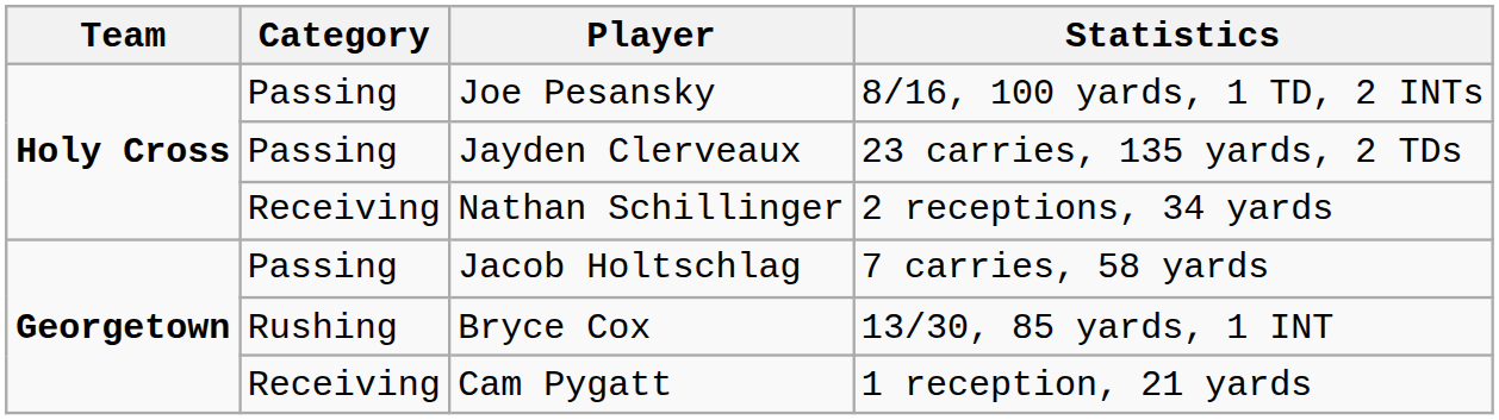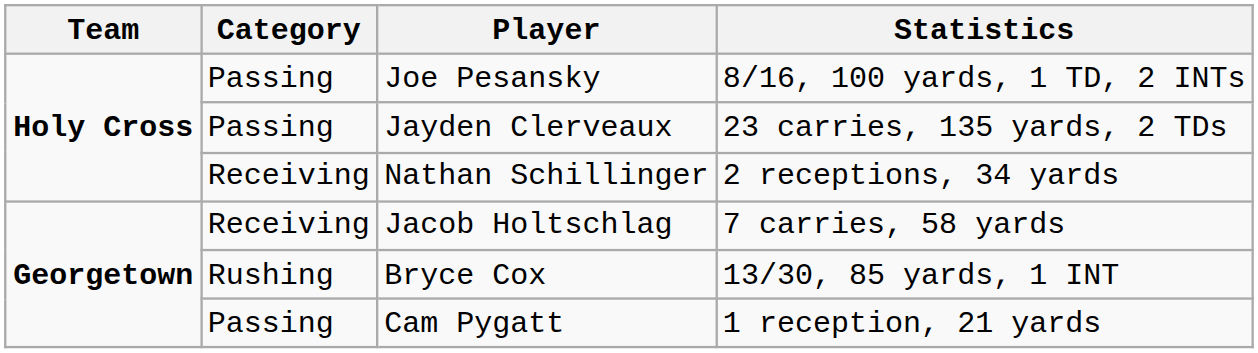Jacob Holtschlag | Category: Passing -> Receiving
Cam Pygatt | Category: Receiving -> Passing
